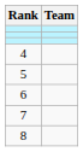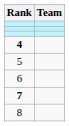row 5 | Rank: normal -> bold
row 8 | Rank: normal -> bold
